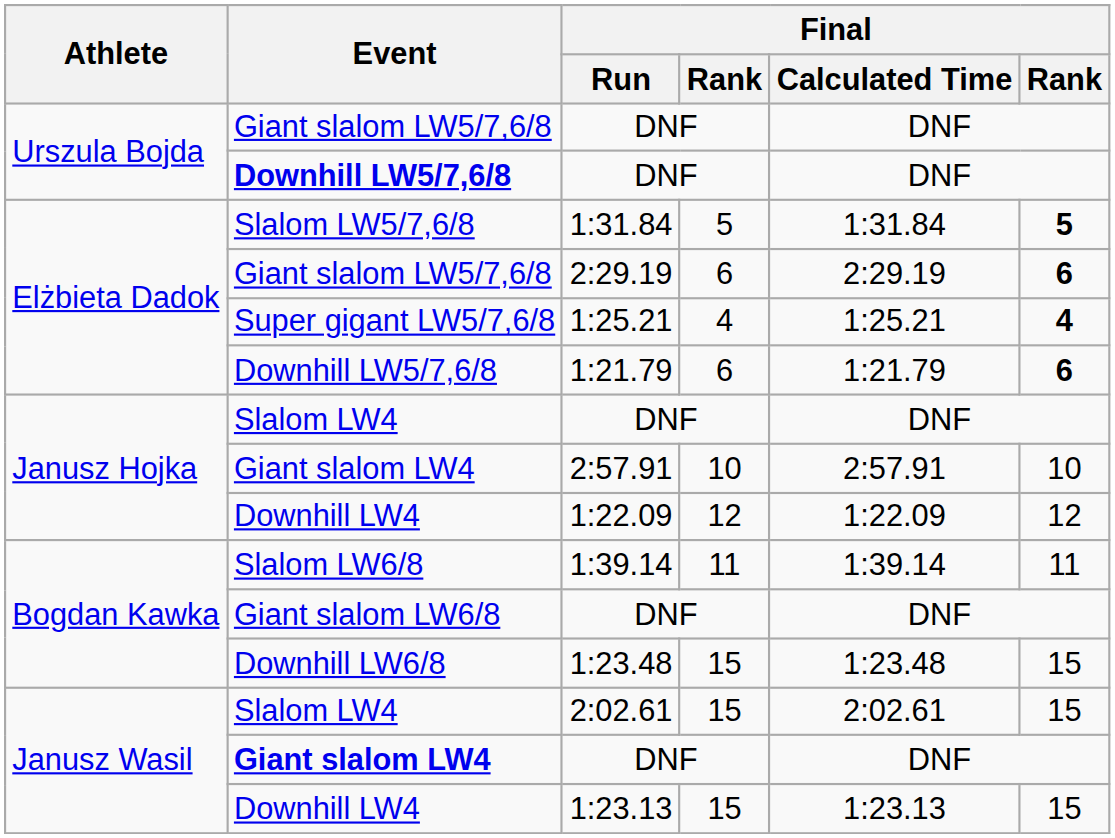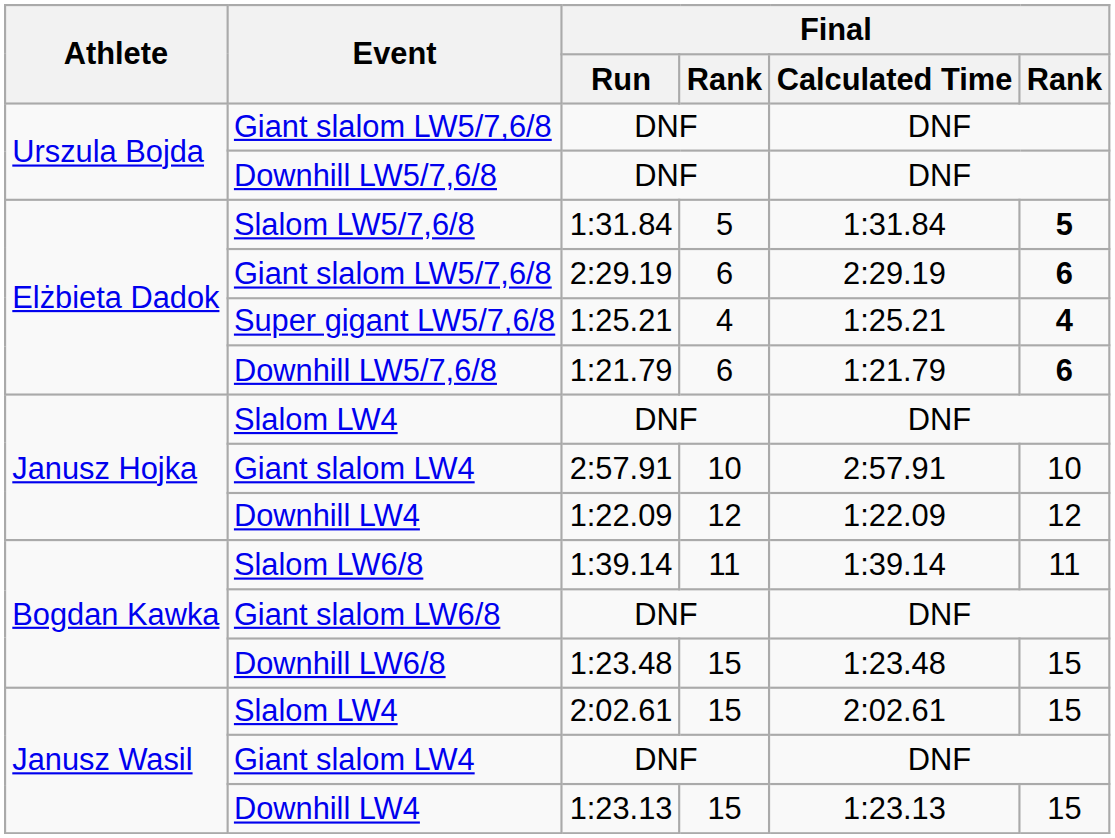Downhill LW5/7,6/8 / DNF | Event: bold -> normal
Giant slalom LW4 / DNF | Event: bold -> normal
